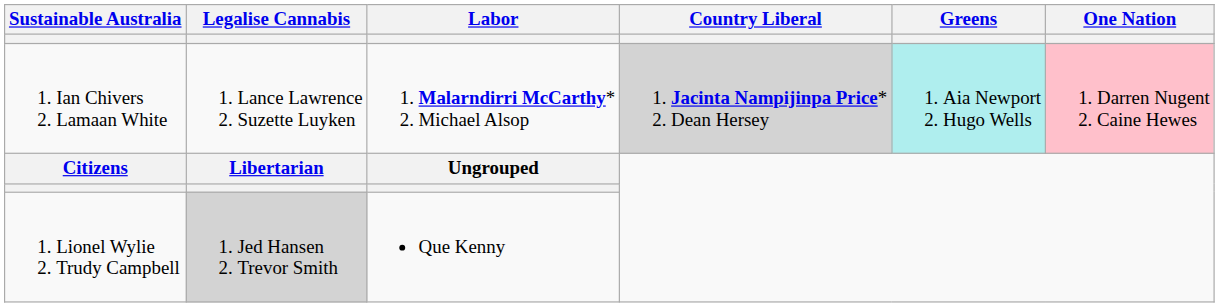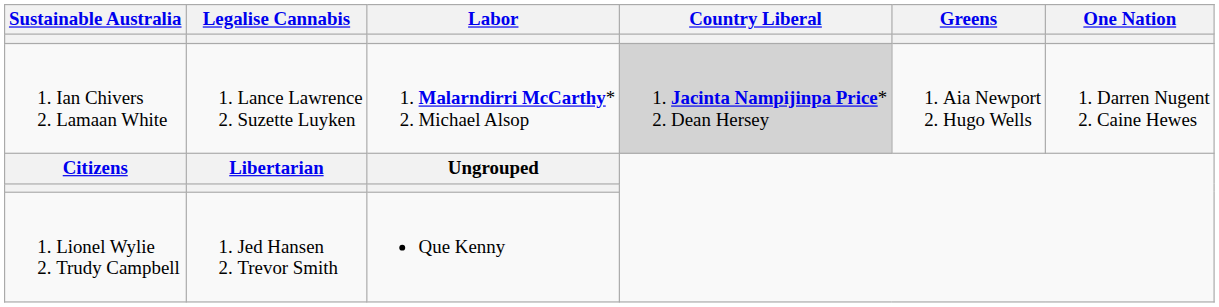Ian Chivers Lamaan White | Greens: paleturquoise background -> no background
Ian Chivers Lamaan White | One Nation: pink background -> no background
Lionel Wylie Trudy Campbell | Legalise Cannabis: lightgrey background -> no background
